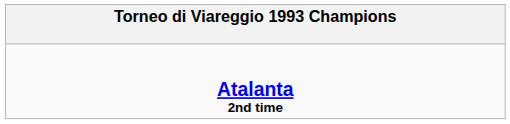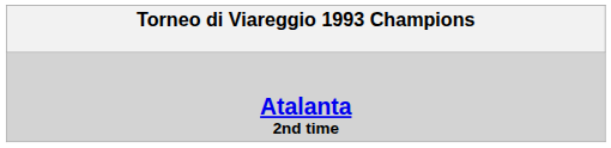row 2 | column 1: no background -> lightgrey background
